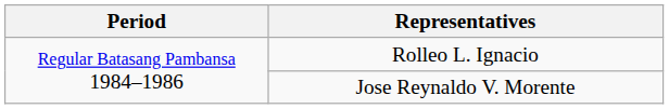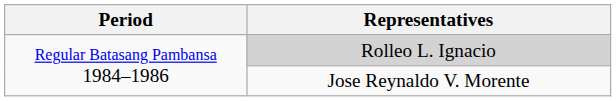Rolleo L. Ignacio | Representatives: no background -> lightgrey background
